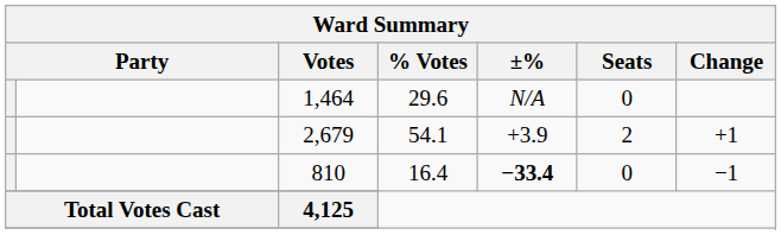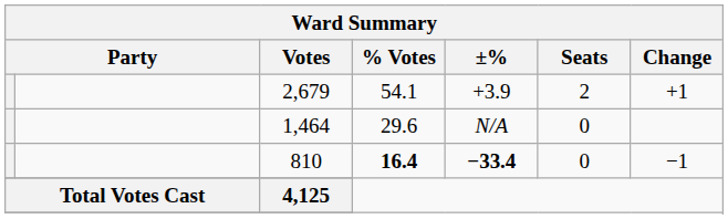rows swapped: 2,679 <-> 1,464
810 | % Votes: normal -> bold
